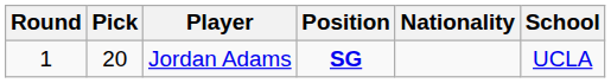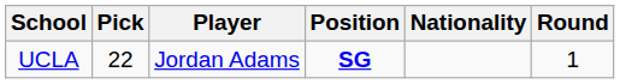columns swapped: Round <-> School
Jordan Adams | Pick: 20 -> 22
